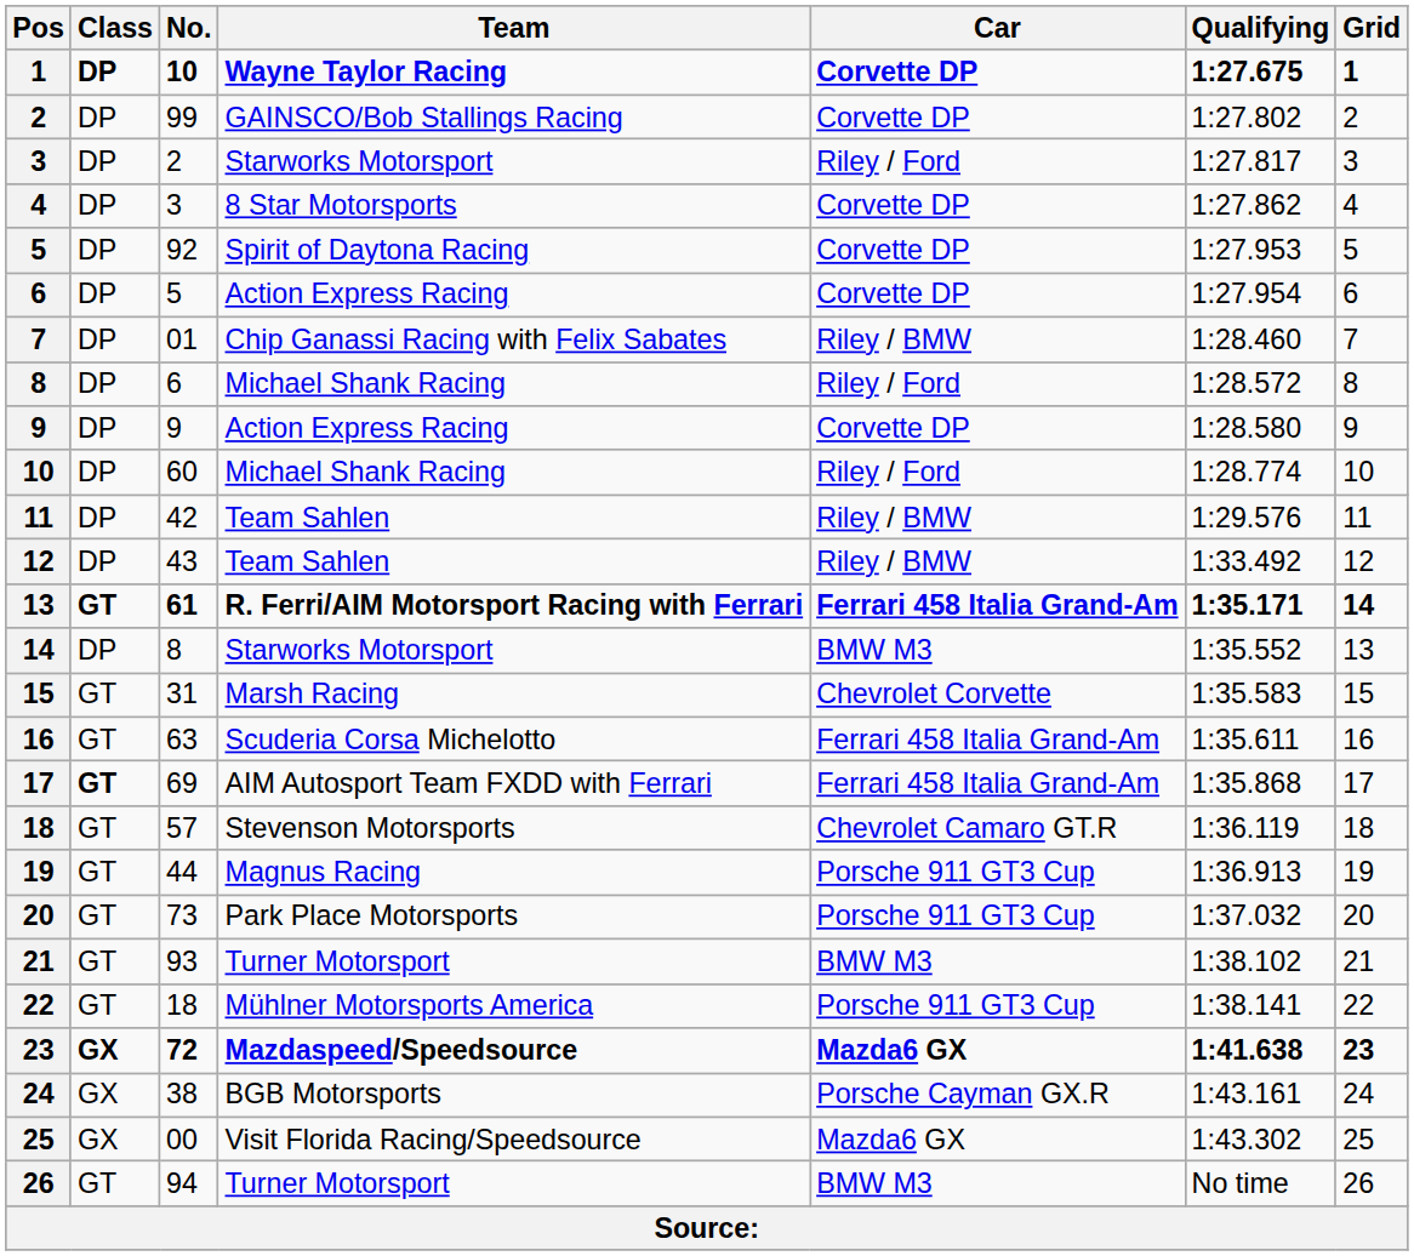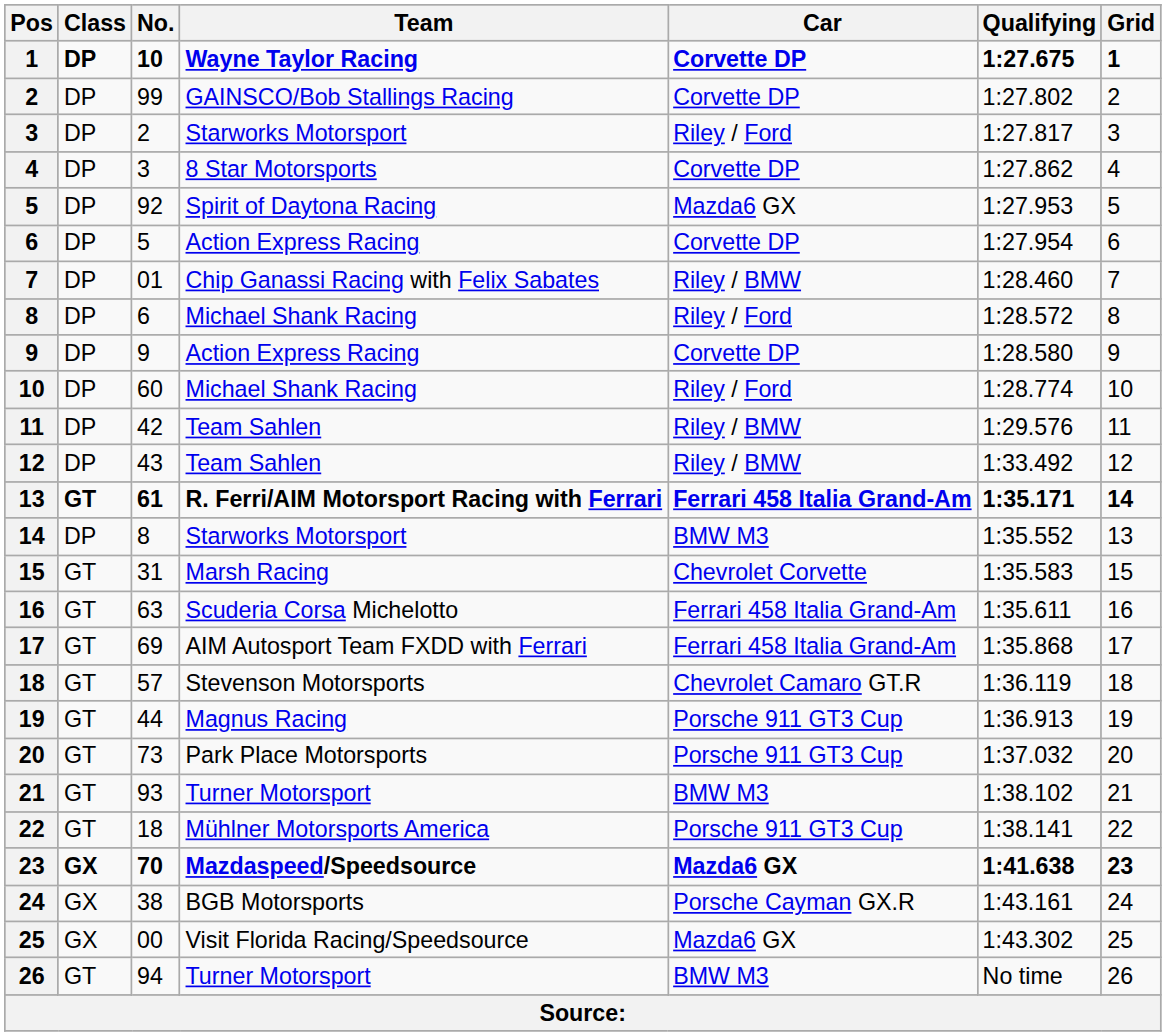row 6 | Car: Corvette DP -> Mazda6 GX
row 18 | Class: bold -> normal
row 24 | No.: 72 -> 70
